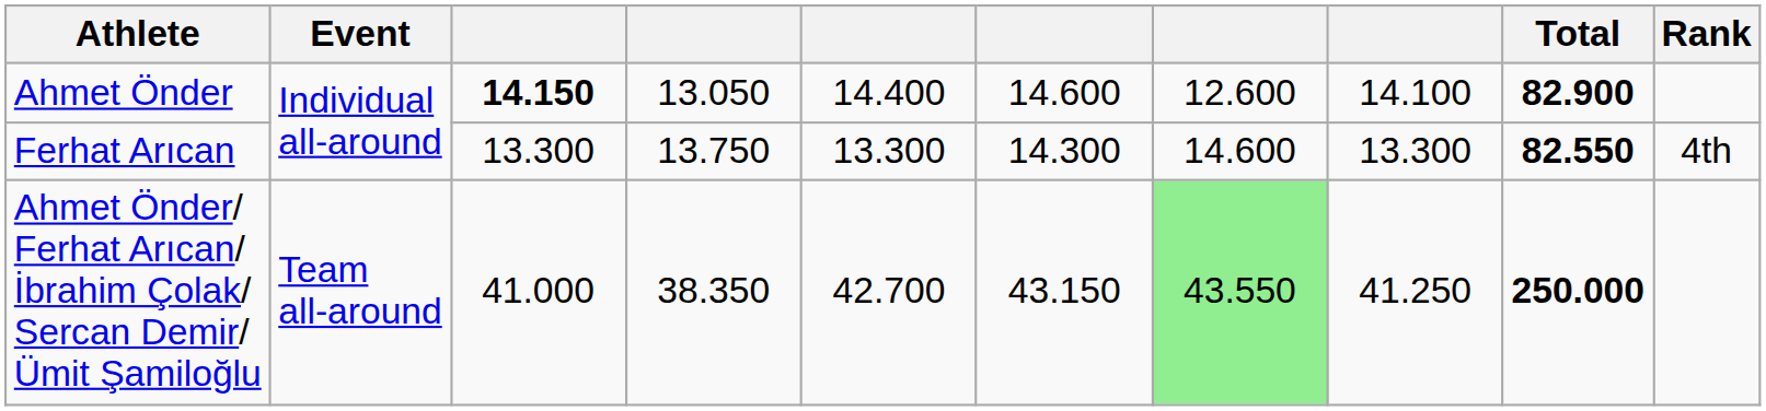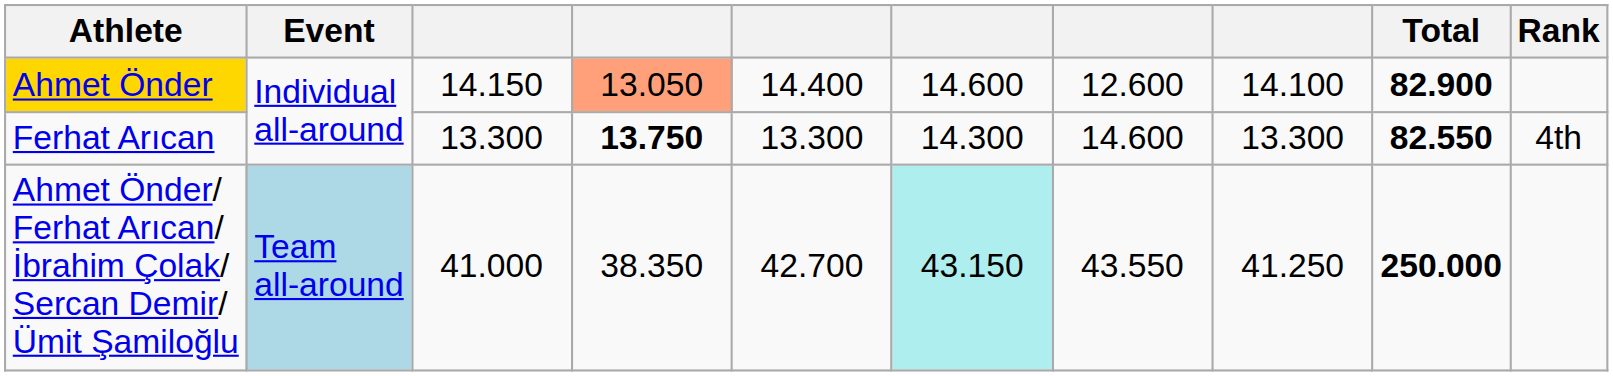row 2 | Athlete: no background -> gold background
row 2 | column 3: bold -> normal
row 2 | column 4: no background -> lightsalmon background
row 3 | column 4: normal -> bold
row 4 | Event: no background -> lightblue background
row 4 | column 6: no background -> paleturquoise background
row 4 | column 7: lightgreen background -> no background
